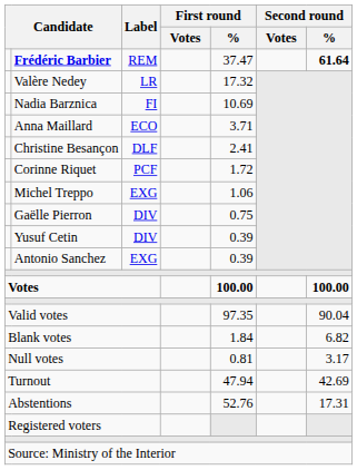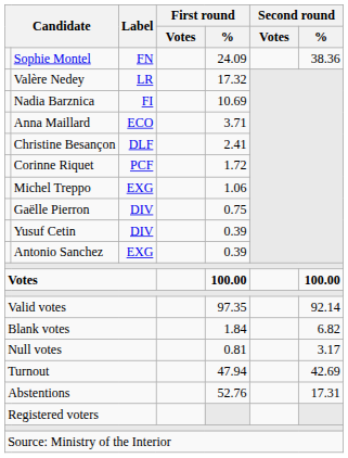- row: Frédéric Barbier | REM | 37.47 | 61.64
+ row: Sophie Montel | FN | 24.09 | 38.36
Valid votes | Second round / %: 90.04 -> 92.14
